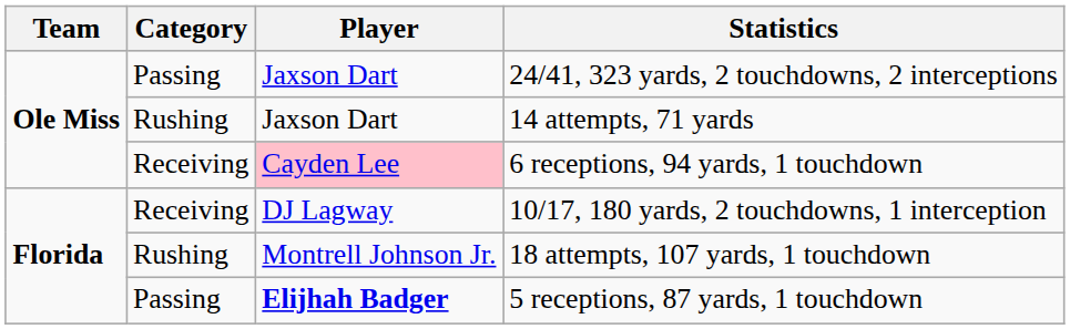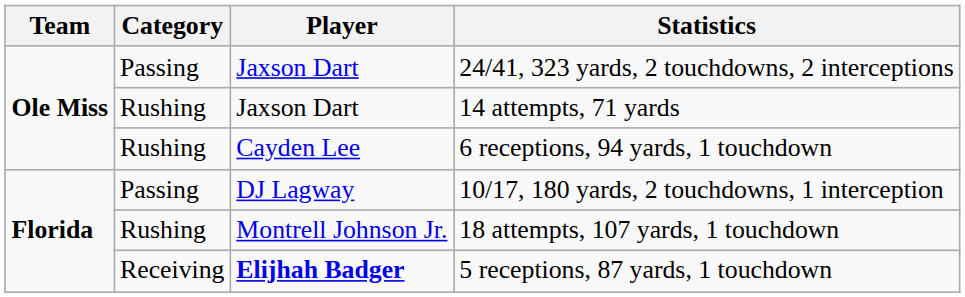6 receptions, 94 yards, 1 touchdown | Category: Receiving -> Rushing
6 receptions, 94 yards, 1 touchdown | Player: pink background -> no background
10/17, 180 yards, 2 touchdowns, 1 interception | Category: Receiving -> Passing
5 receptions, 87 yards, 1 touchdown | Category: Passing -> Receiving
